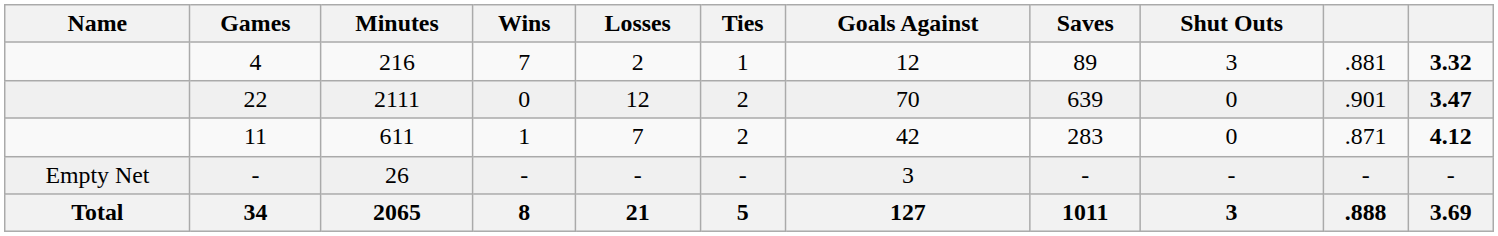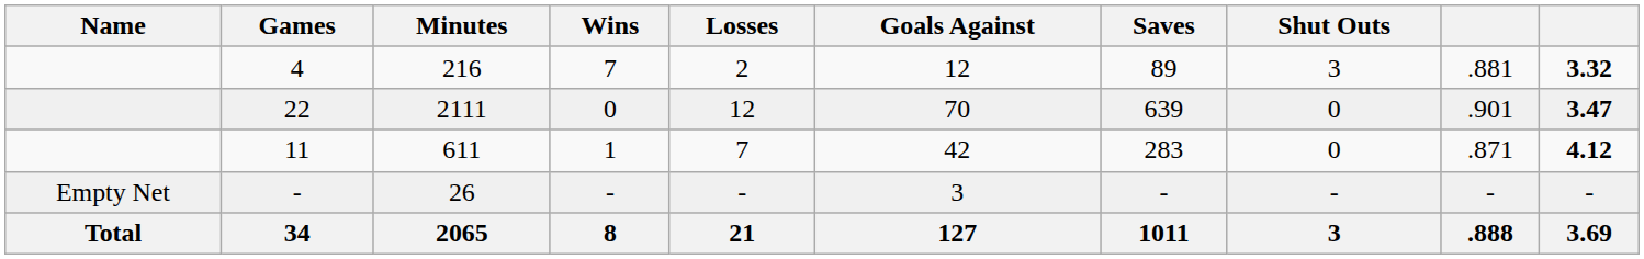- column: Ties | 1 | 2 | 2 | - | 5
